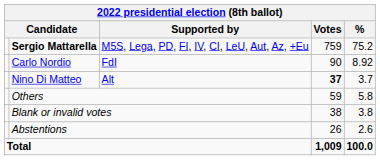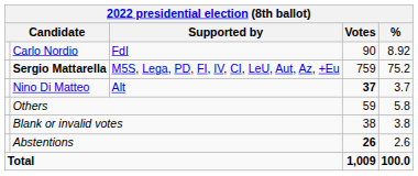rows swapped: Sergio Mattarella <-> Carlo Nordio
Abstentions | Votes: normal -> bold
